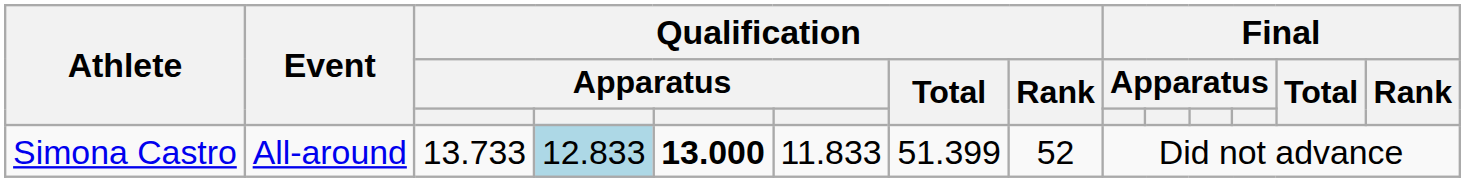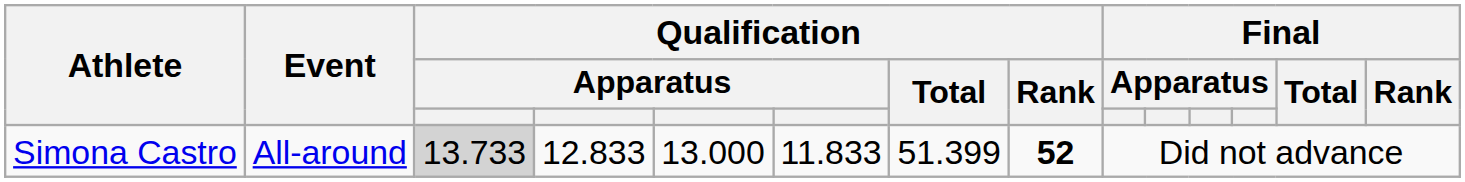row 4 | column 3: no background -> lightgrey background
row 4 | column 4: lightblue background -> no background
row 4 | column 5: bold -> normal
row 4 | Qualification / Rank: normal -> bold
